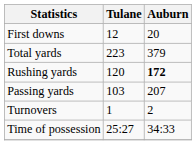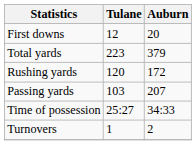Rushing yards | Auburn: bold -> normal
rows swapped: Turnovers <-> Time of possession
